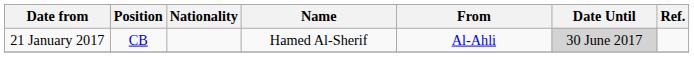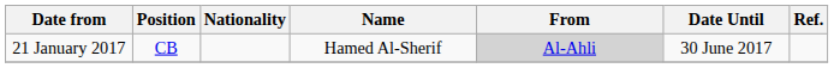21 January 2017 | From: no background -> lightgrey background
21 January 2017 | Date Until: lightgrey background -> no background
